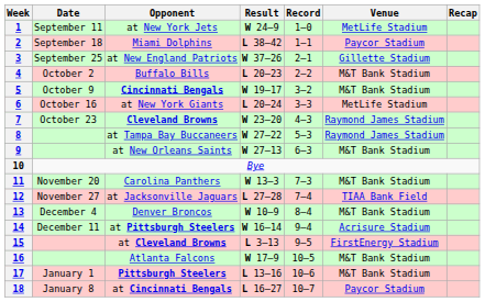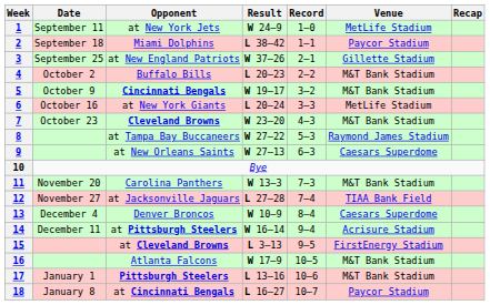7 | Venue: Raymond James Stadium -> M&T Bank Stadium
9 | Venue: M&T Bank Stadium -> Caesars Superdome
13 | Venue: M&T Bank Stadium -> Caesars Superdome
